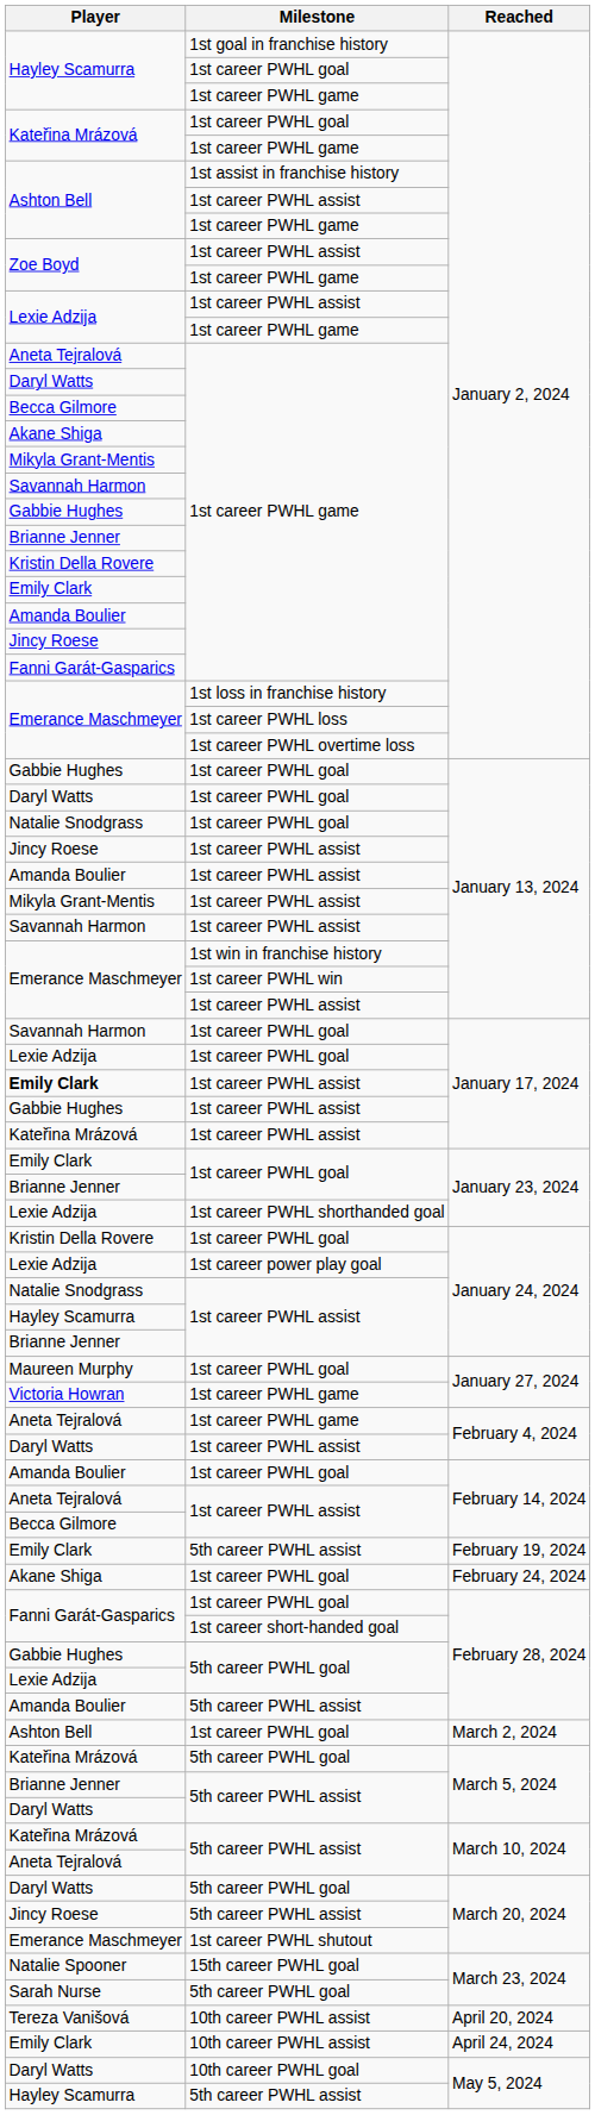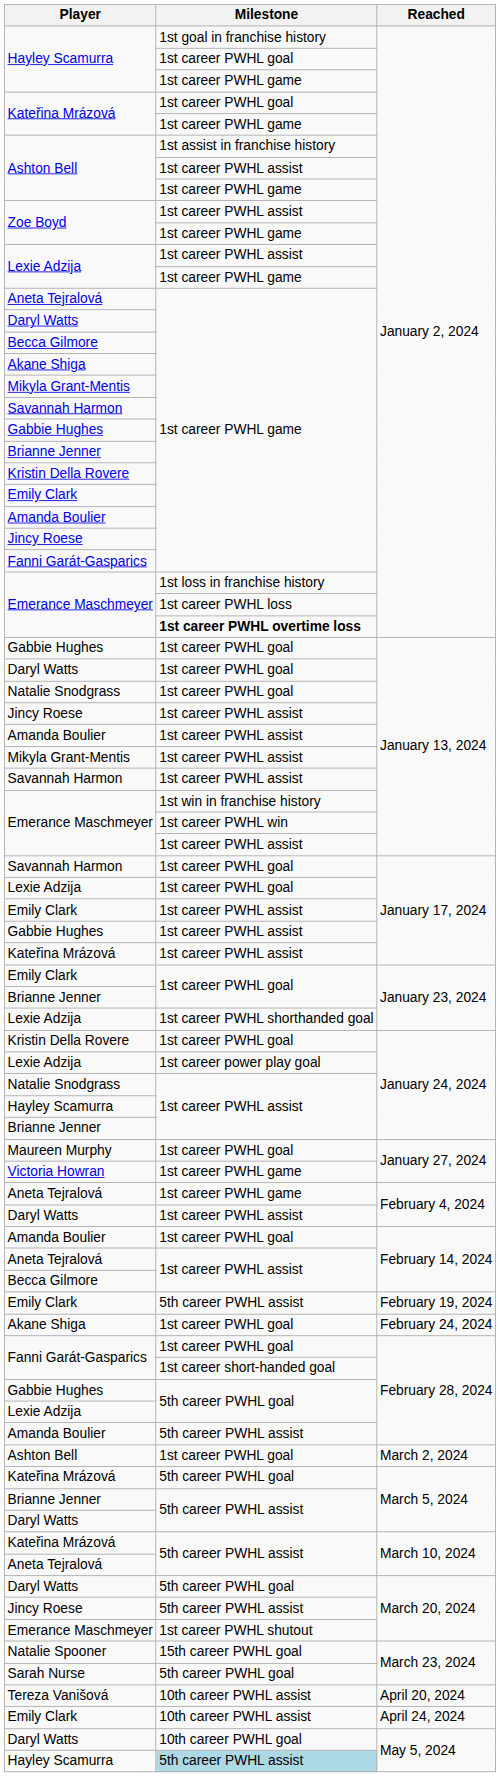Emerance Maschmeyer / 1st career PWHL overtime loss | Milestone: normal -> bold
Emily Clark / 1st career PWHL assist | Player: bold -> normal
Hayley Scamurra / 5th career PWHL assist | Milestone: no background -> lightblue background
